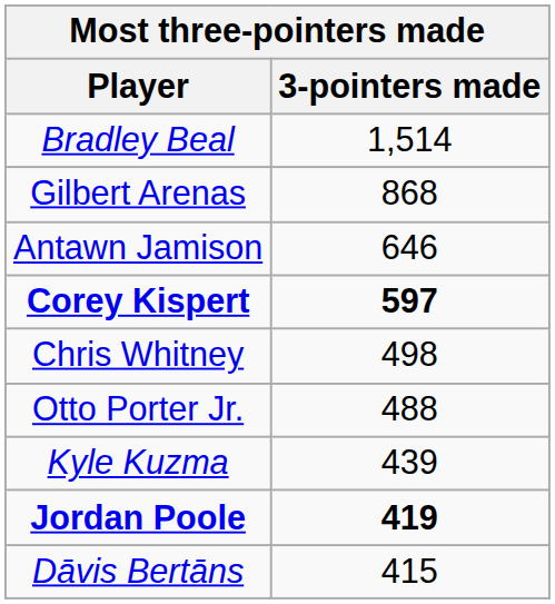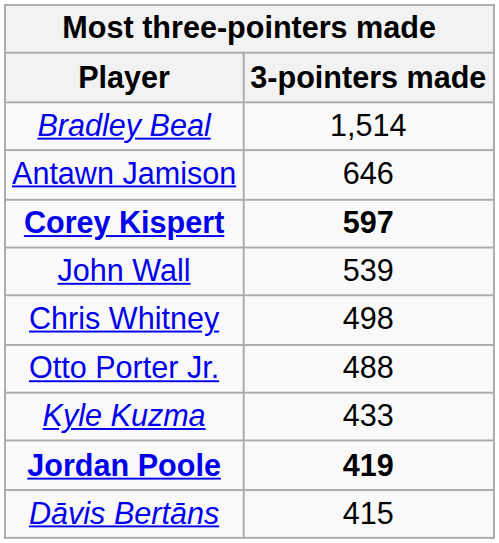- row: Gilbert Arenas | 868
+ row: John Wall | 539
Kyle Kuzma | 3-pointers made: 439 -> 433
